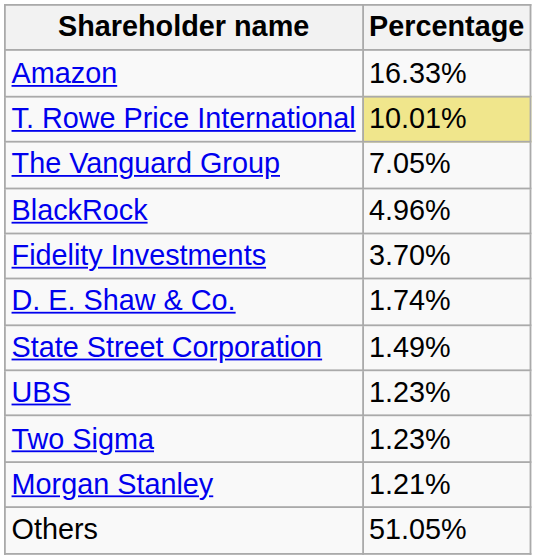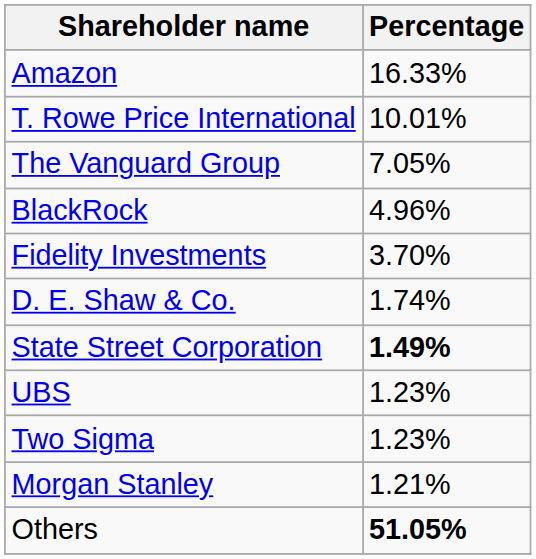T. Rowe Price International | Percentage: khaki background -> no background
State Street Corporation | Percentage: normal -> bold
Others | Percentage: normal -> bold
